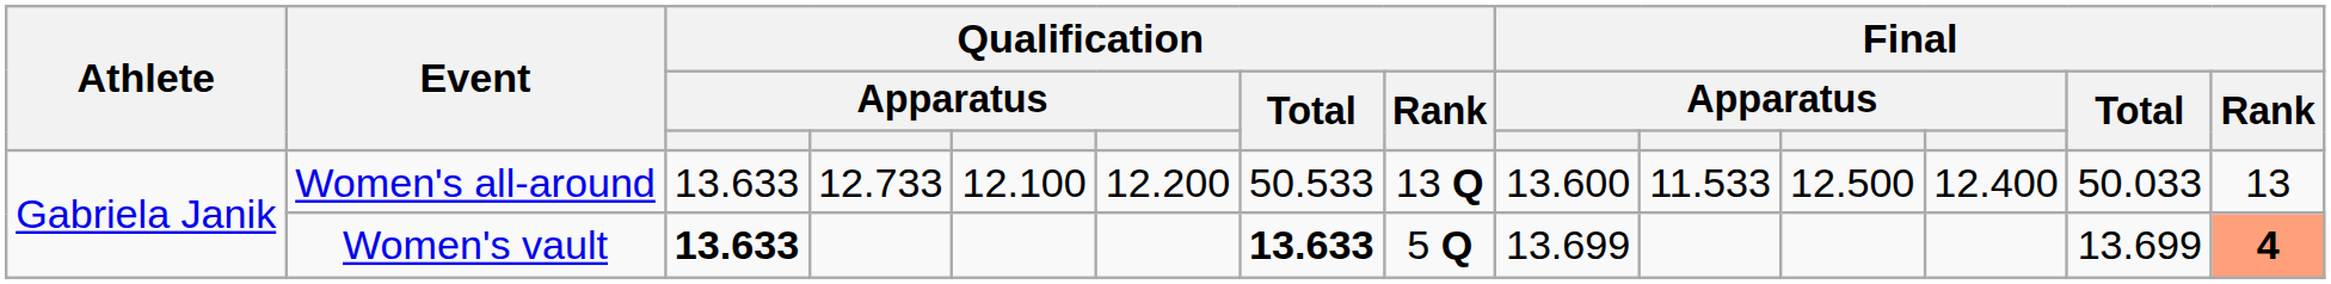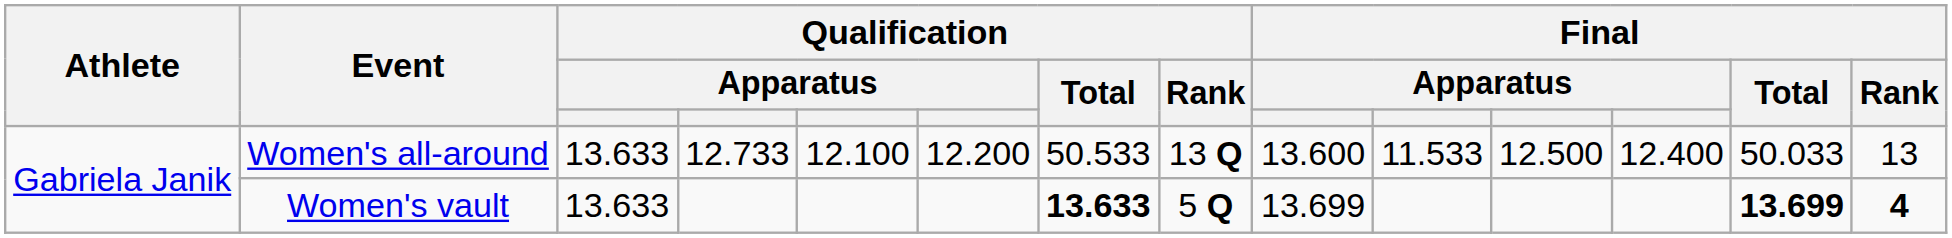Women's vault | column 3: bold -> normal
Women's vault | Final / Total: normal -> bold
Women's vault | Final / Rank: lightsalmon background -> no background
